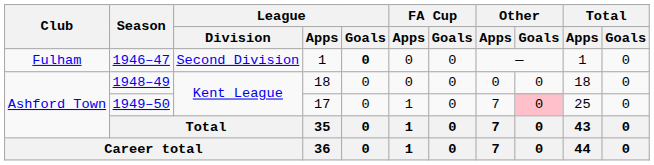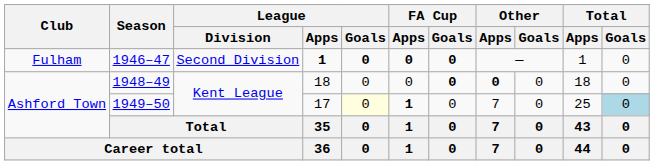1946–47 | League / Apps: normal -> bold
1946–47 | FA Cup / Apps: normal -> bold
1946–47 | FA Cup / Goals: normal -> bold
1948–49 | FA Cup / Goals: normal -> bold
1948–49 | Other / Apps: normal -> bold
1949–50 | League / Goals: no background -> lightyellow background
1949–50 | FA Cup / Apps: normal -> bold
1949–50 | Other / Goals: pink background -> no background
1949–50 | Total / Goals: no background -> lightblue background
